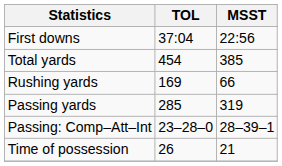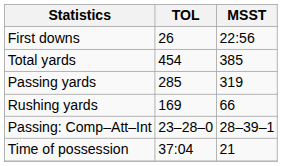First downs | TOL: 37:04 -> 26
rows swapped: Rushing yards <-> Passing yards
Time of possession | TOL: 26 -> 37:04
